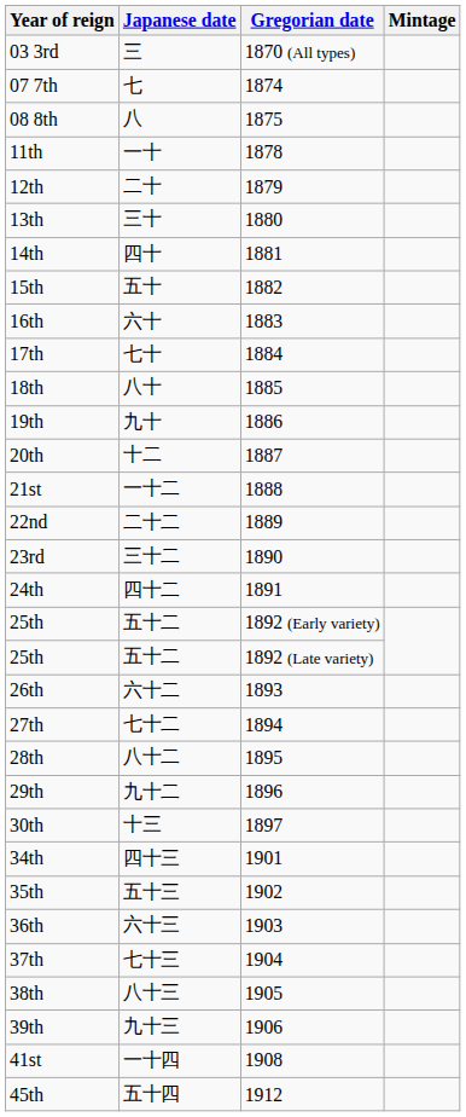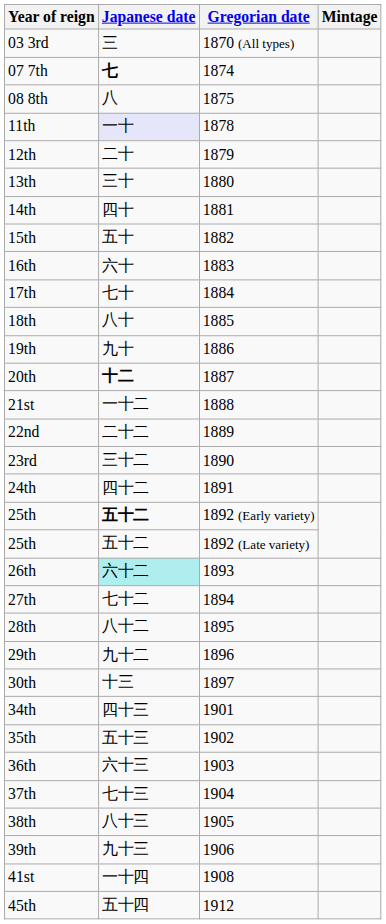07 7th | Japanese date: normal -> bold
11th | Japanese date: no background -> lavender background
20th | Japanese date: normal -> bold
25th / 1892 (Early variety) | Japanese date: normal -> bold
26th | Japanese date: no background -> paleturquoise background
